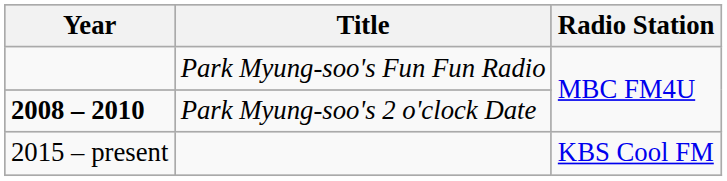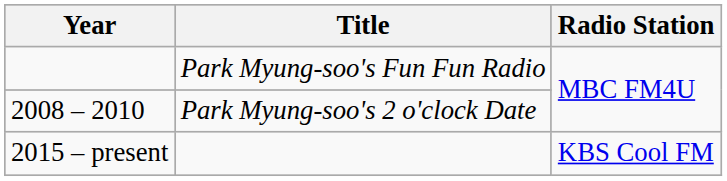Park Myung-soo's 2 o'clock Date | Year: bold -> normal
